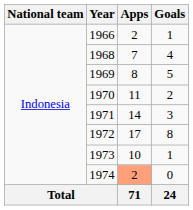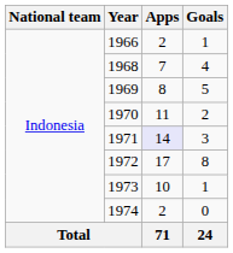1971 | Apps: no background -> lavender background
1974 | Apps: lightsalmon background -> no background
